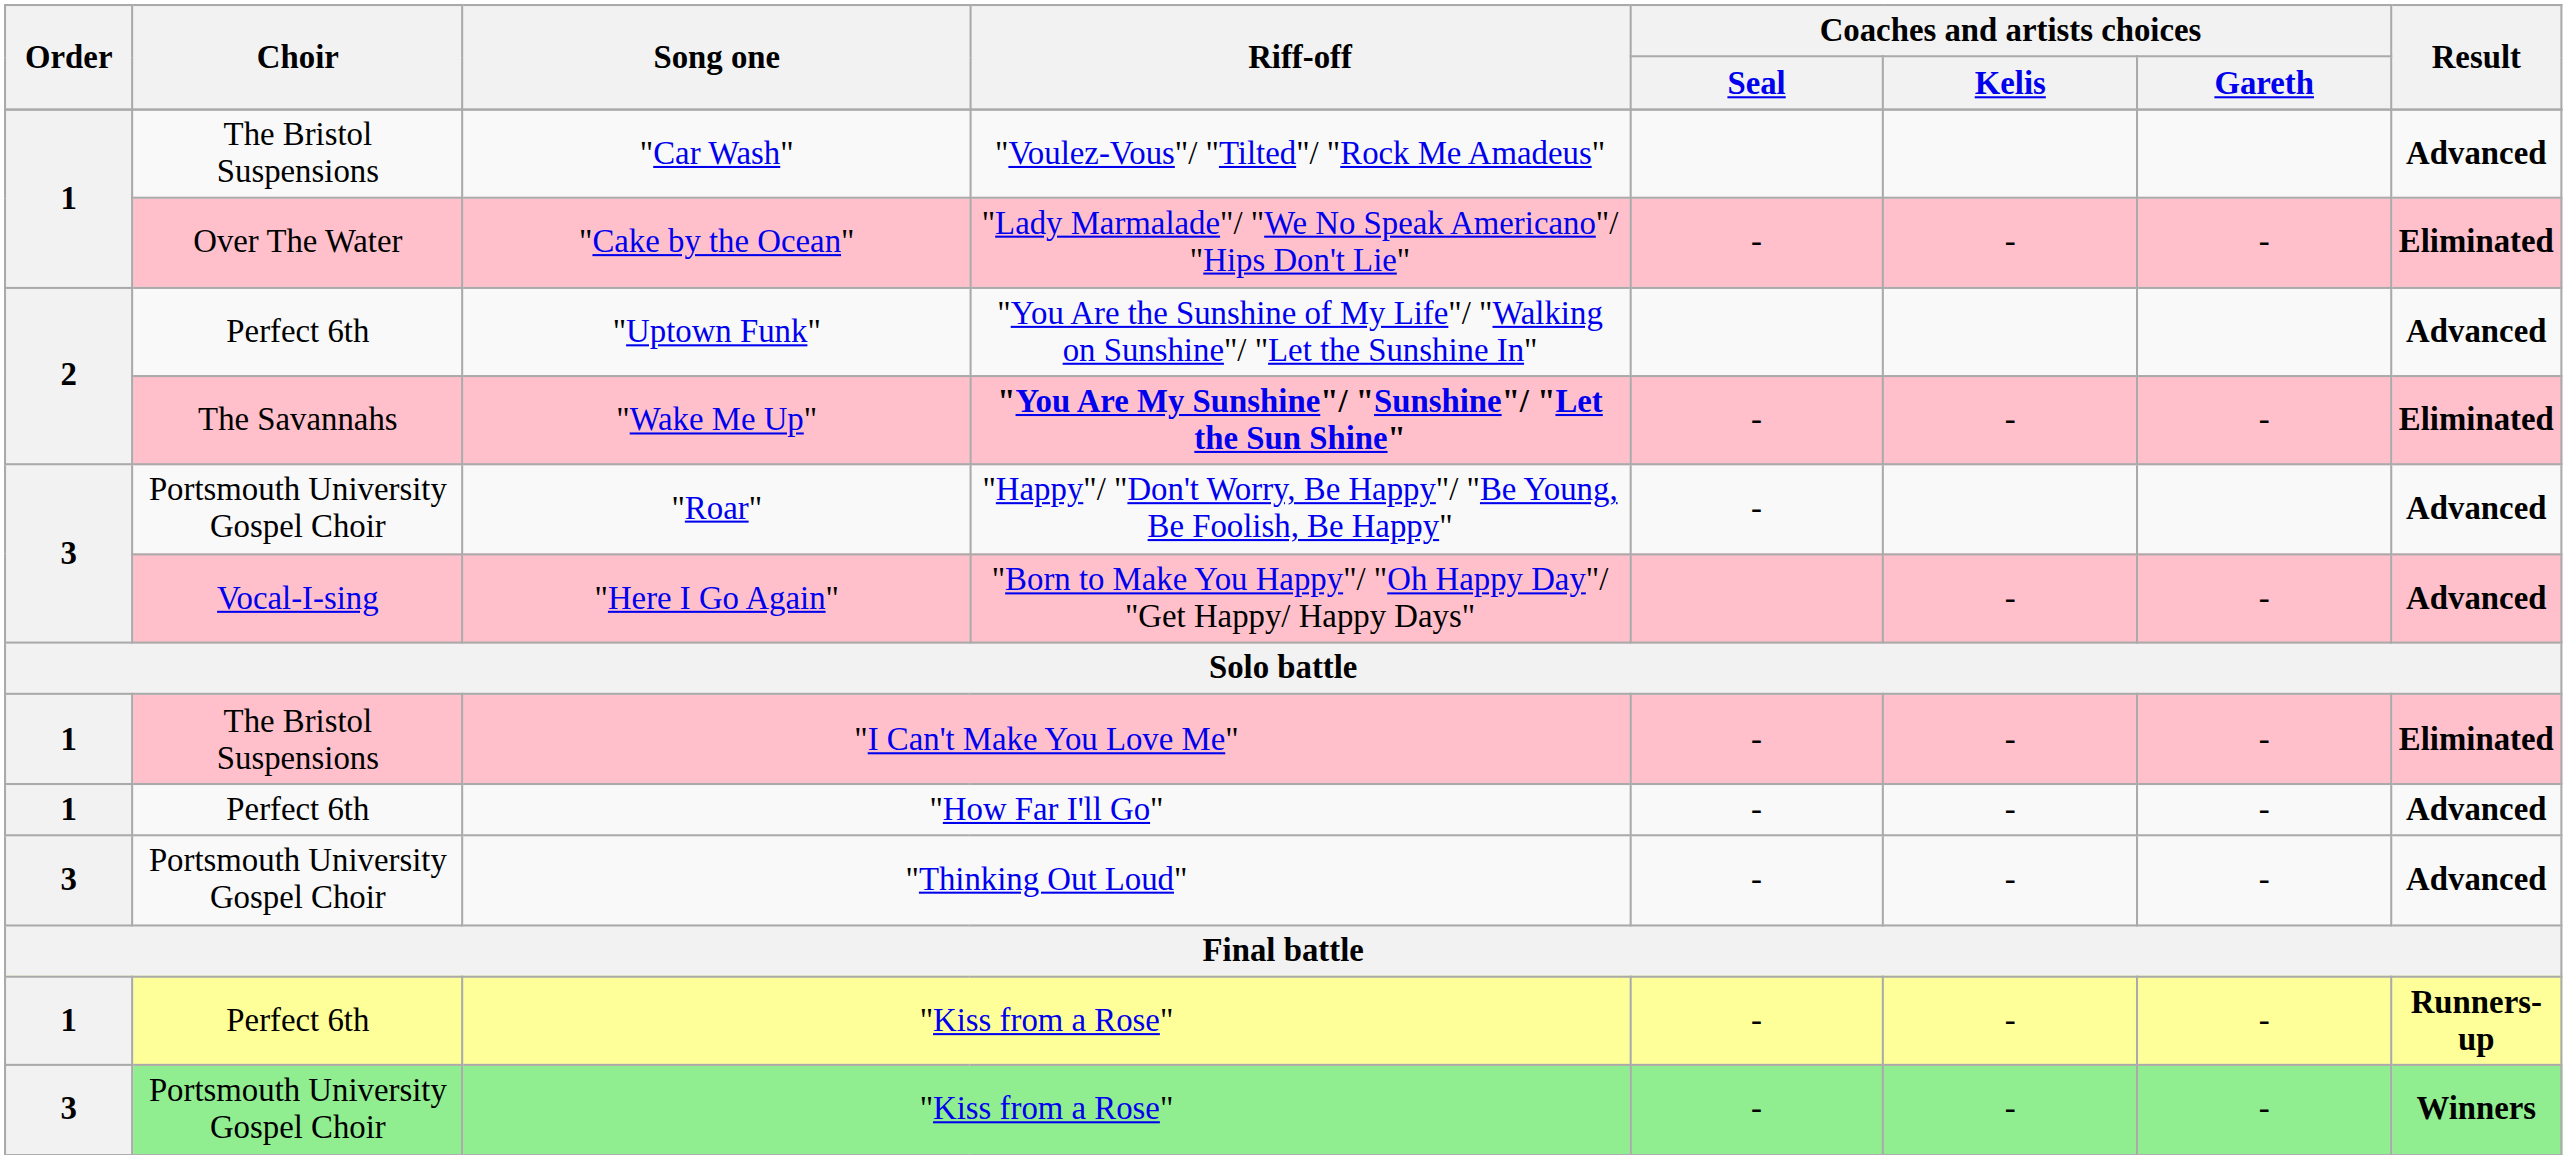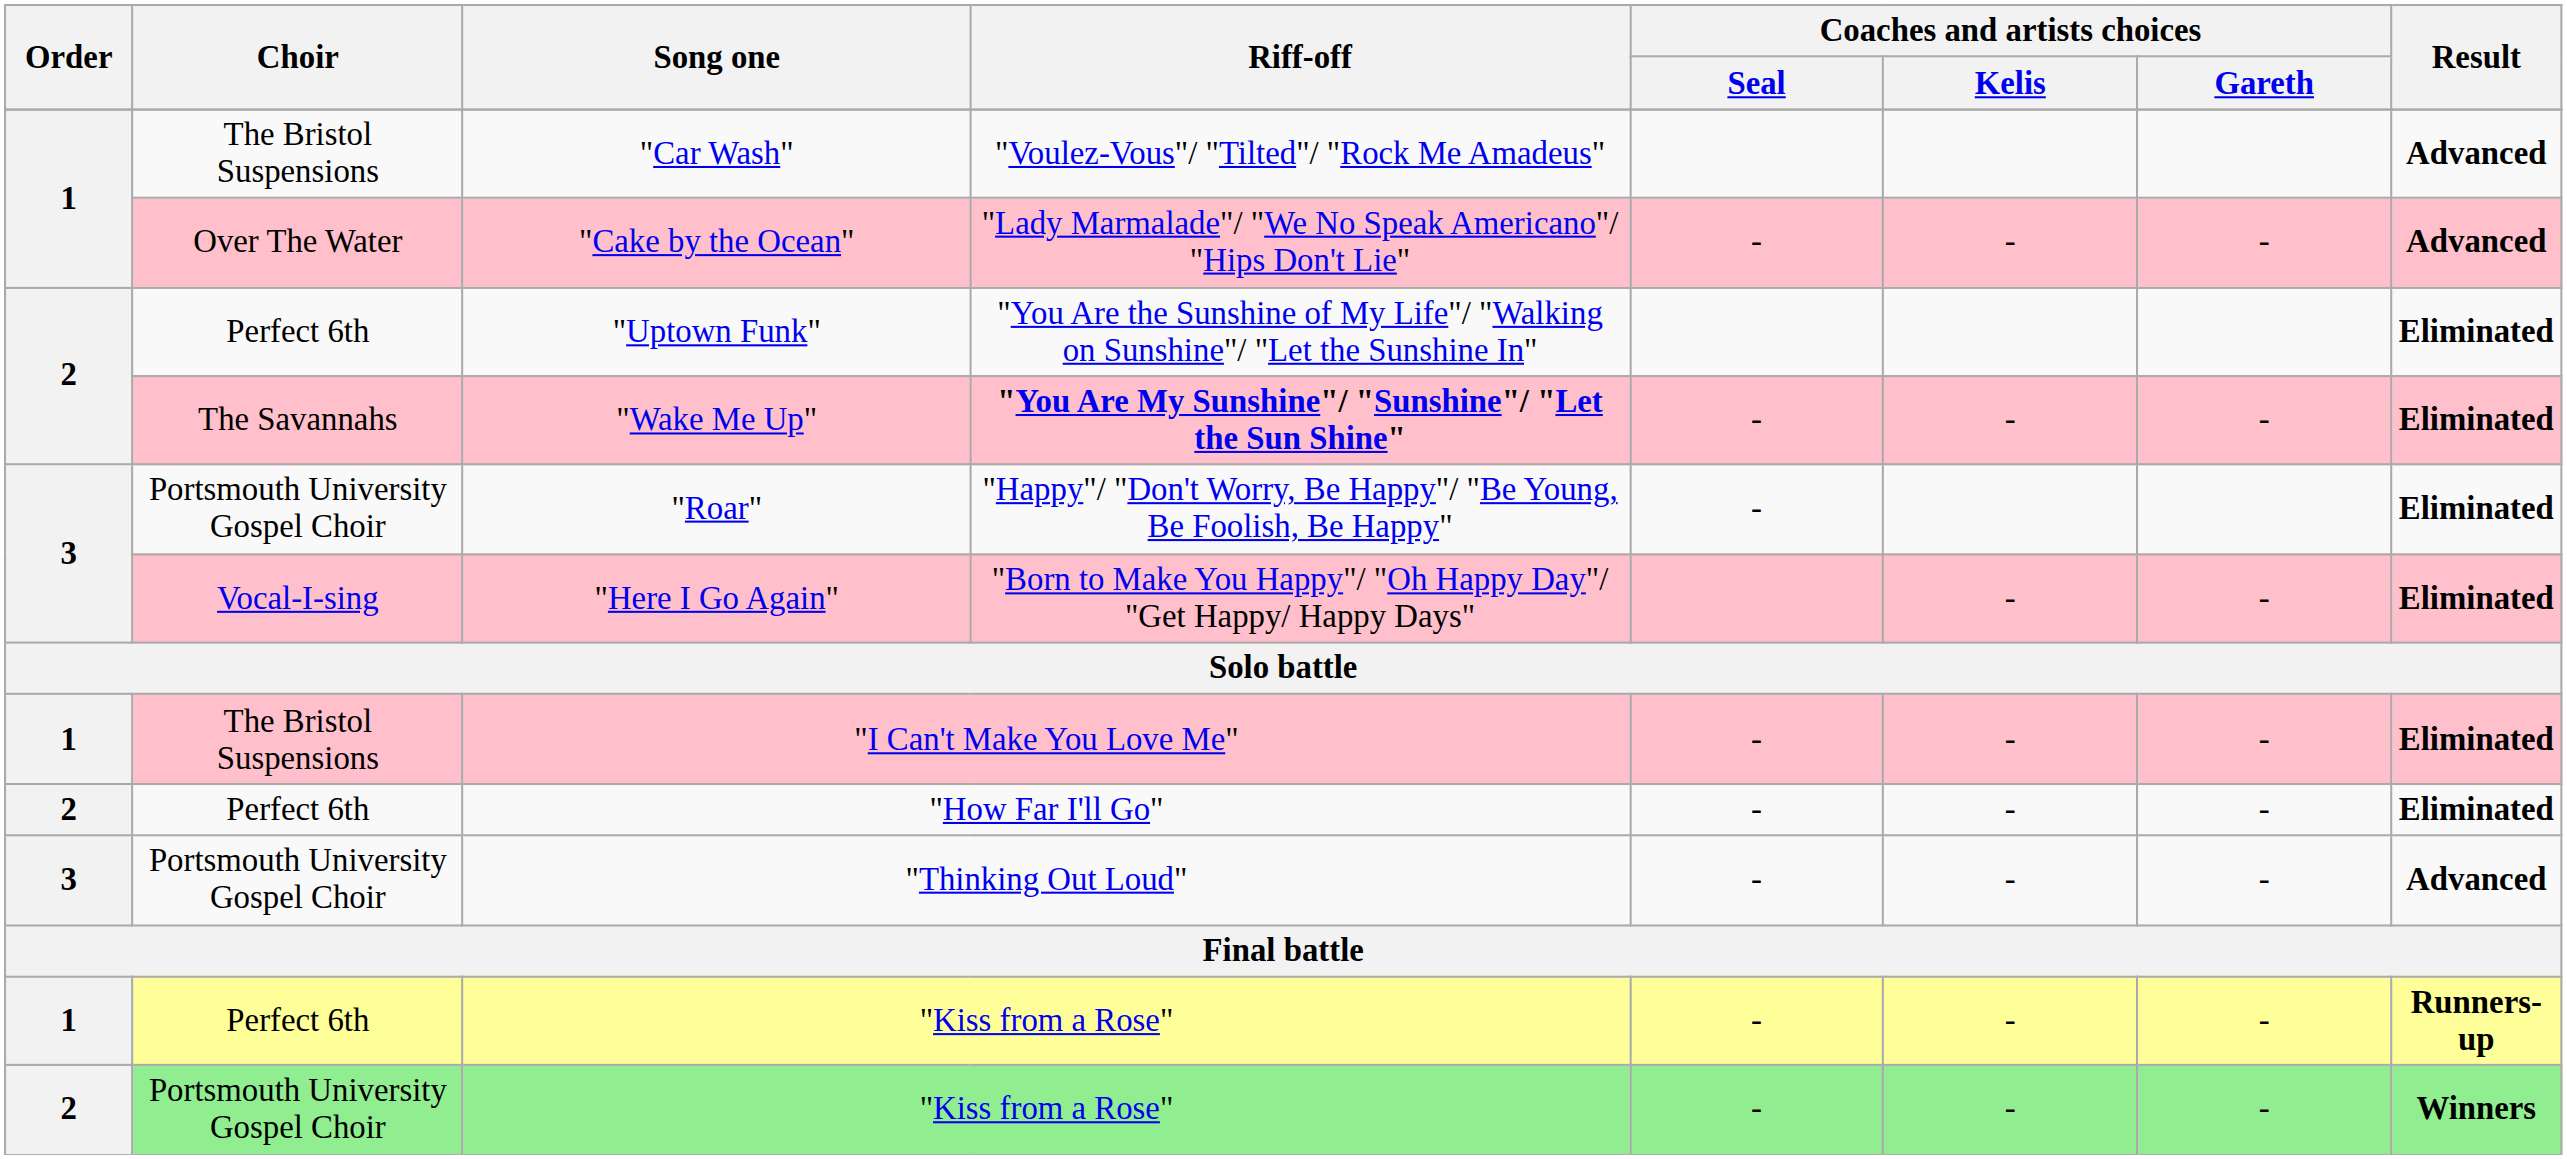"Cake by the Ocean" | Result: Eliminated -> Advanced
"Uptown Funk" | Result: Advanced -> Eliminated
"Roar" | Result: Advanced -> Eliminated
"Here I Go Again" | Result: Advanced -> Eliminated
"How Far I'll Go" | Order: 1 -> 2
"How Far I'll Go" | Result: Advanced -> Eliminated
Portsmouth University Gospel Choir / "Kiss from a Rose" | Order: 3 -> 2
